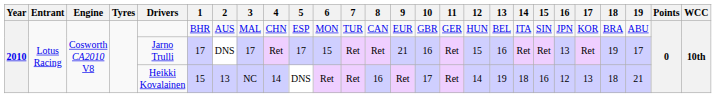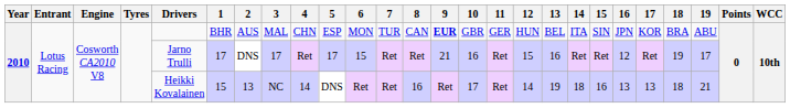row 2 | 9: normal -> bold
row 3 | 16: 13 -> 12
row 4 | 16: 12 -> 13
